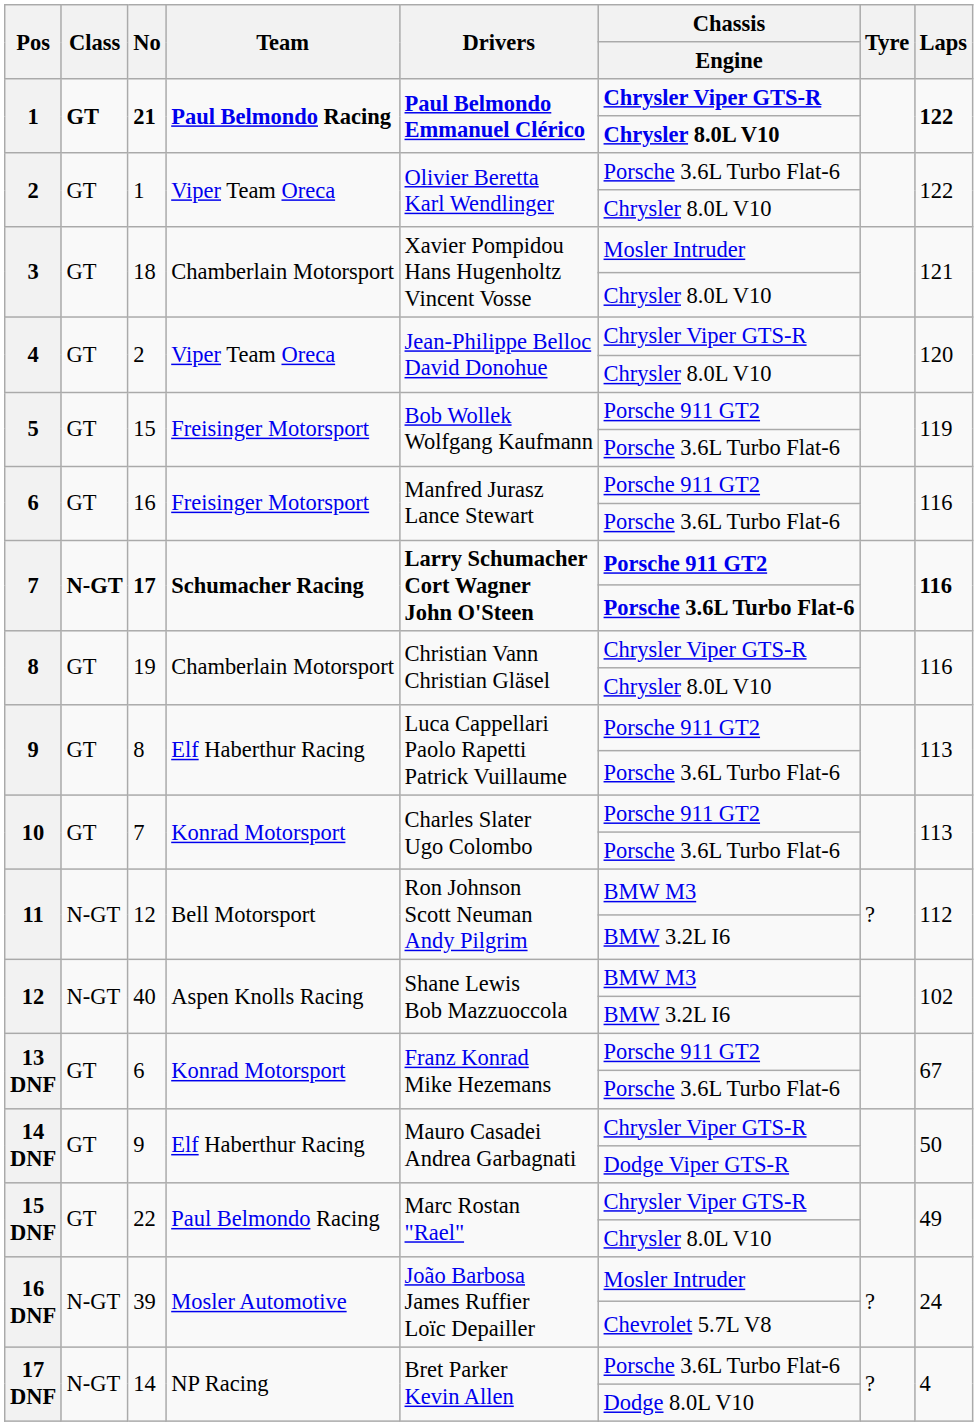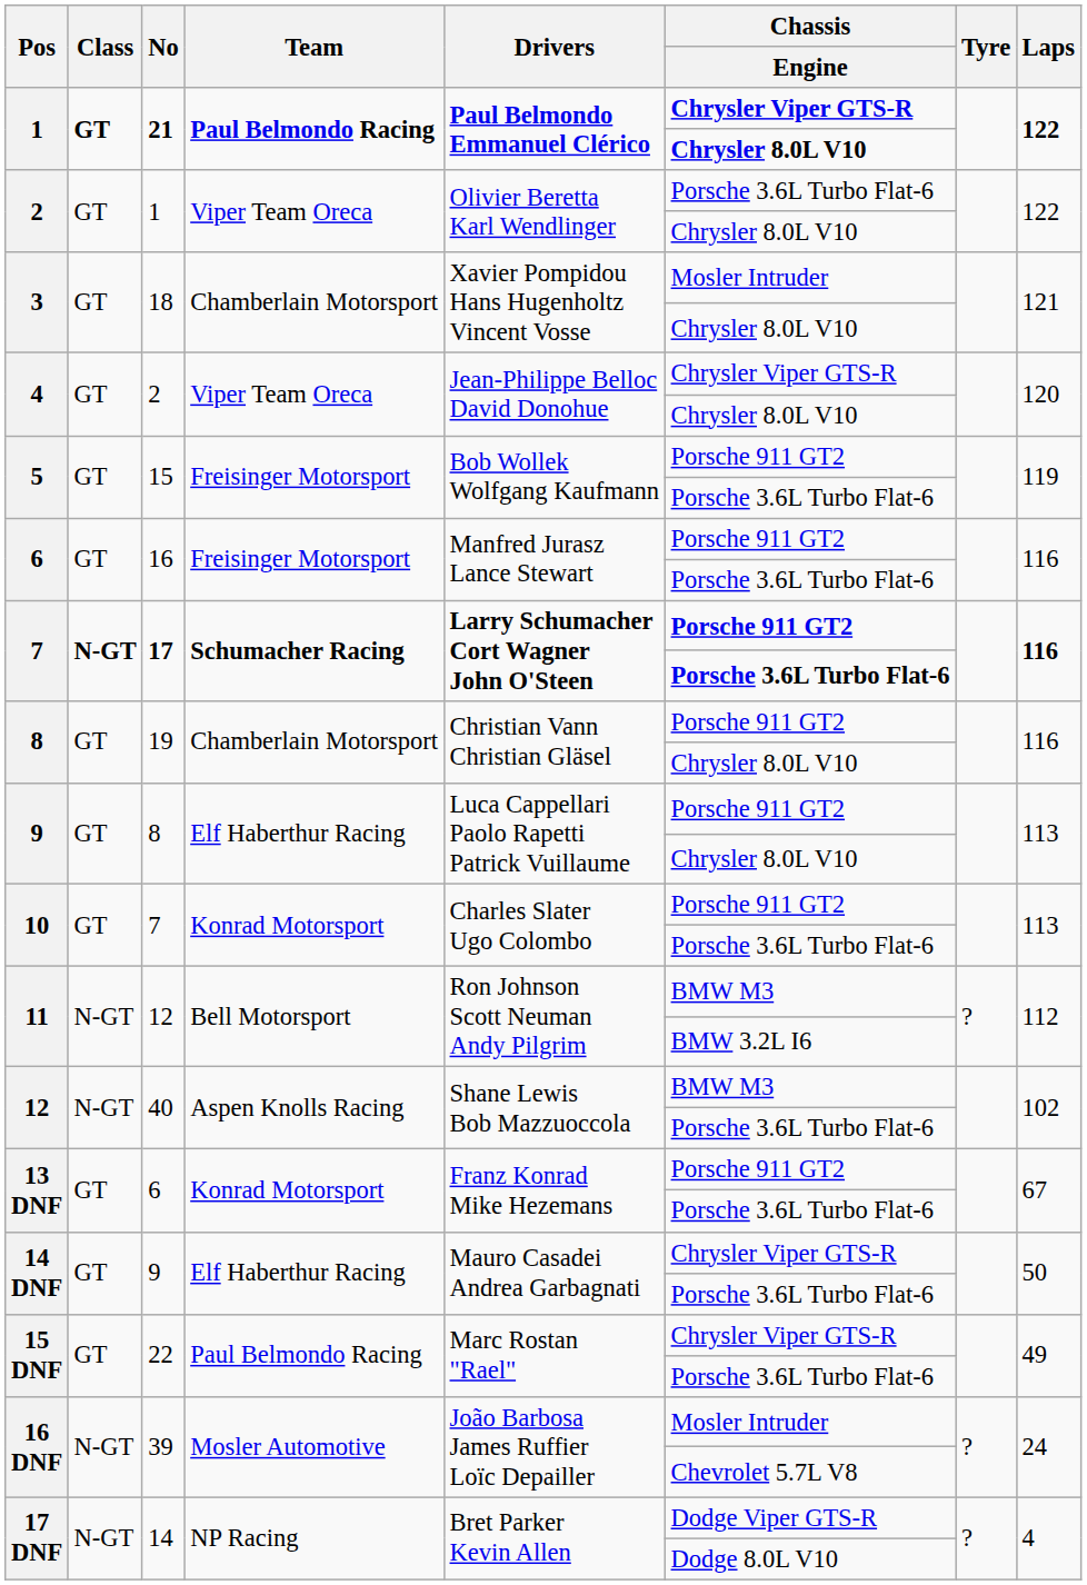row 17 | Chassis / Engine: Chrysler Viper GTS-R -> Porsche 911 GT2
row 20 | Chassis / Engine: Porsche 3.6L Turbo Flat-6 -> Chrysler 8.0L V10
row 26 | Chassis / Engine: BMW 3.2L I6 -> Porsche 3.6L Turbo Flat-6
row 30 | Chassis / Engine: Dodge Viper GTS-R -> Porsche 3.6L Turbo Flat-6
row 32 | Chassis / Engine: Chrysler 8.0L V10 -> Porsche 3.6L Turbo Flat-6
row 35 | Chassis / Engine: Porsche 3.6L Turbo Flat-6 -> Dodge Viper GTS-R
